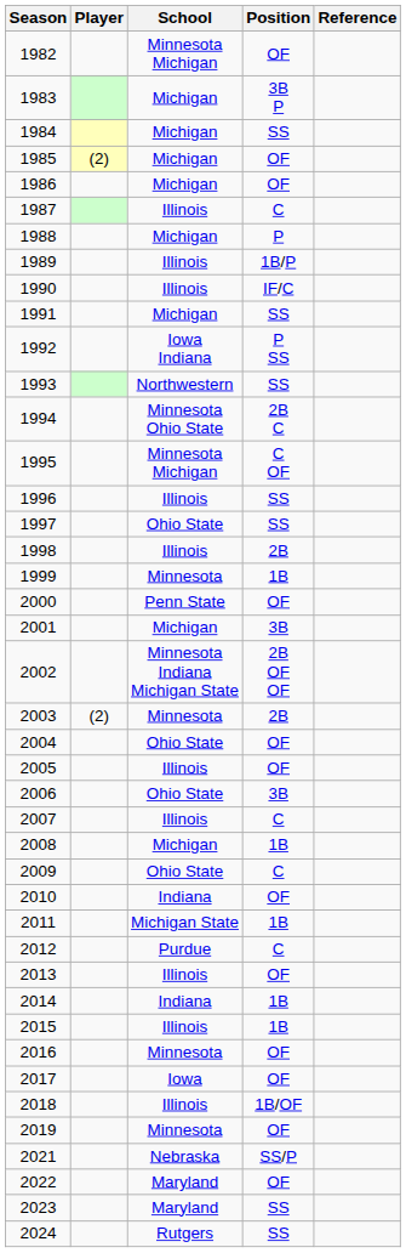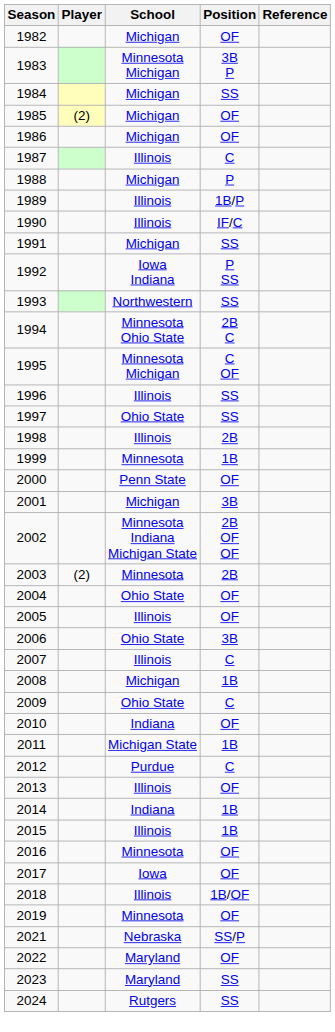1982 | School: Minnesota Michigan -> Michigan
1983 | School: Michigan -> Minnesota Michigan
